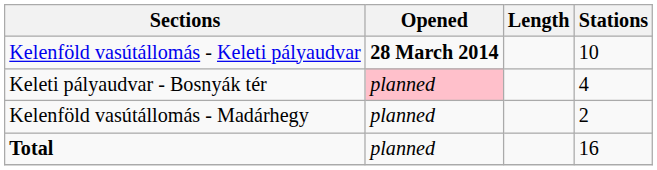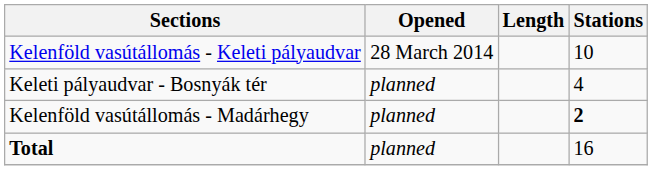Kelenföld vasútállomás - Keleti pályaudvar | Opened: bold -> normal
Keleti pályaudvar - Bosnyák tér | Opened: pink background -> no background
Kelenföld vasútállomás - Madárhegy | Stations: normal -> bold
